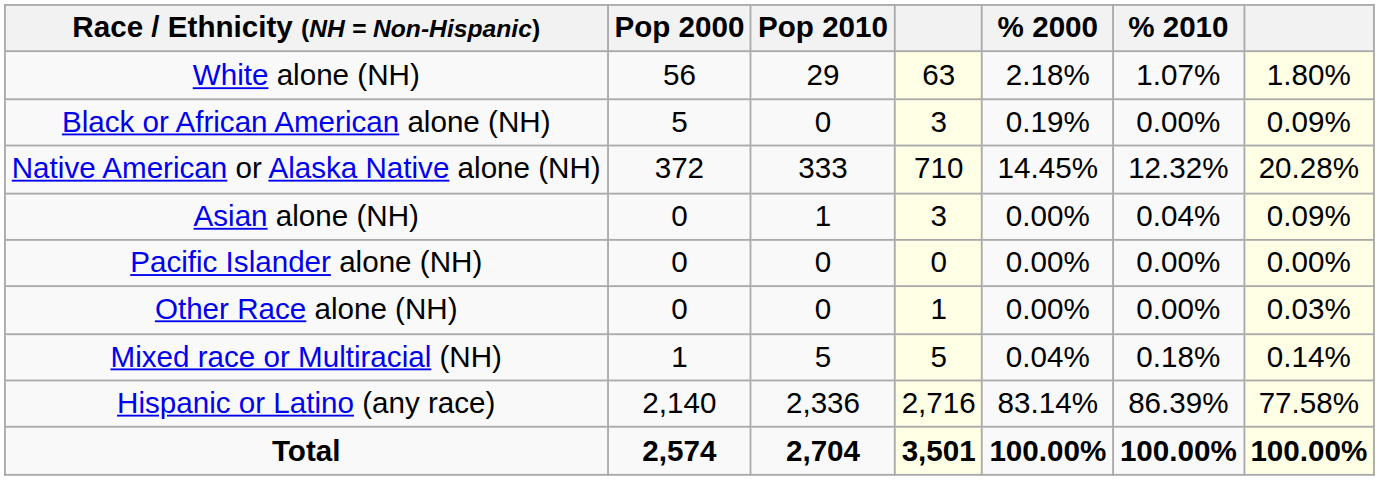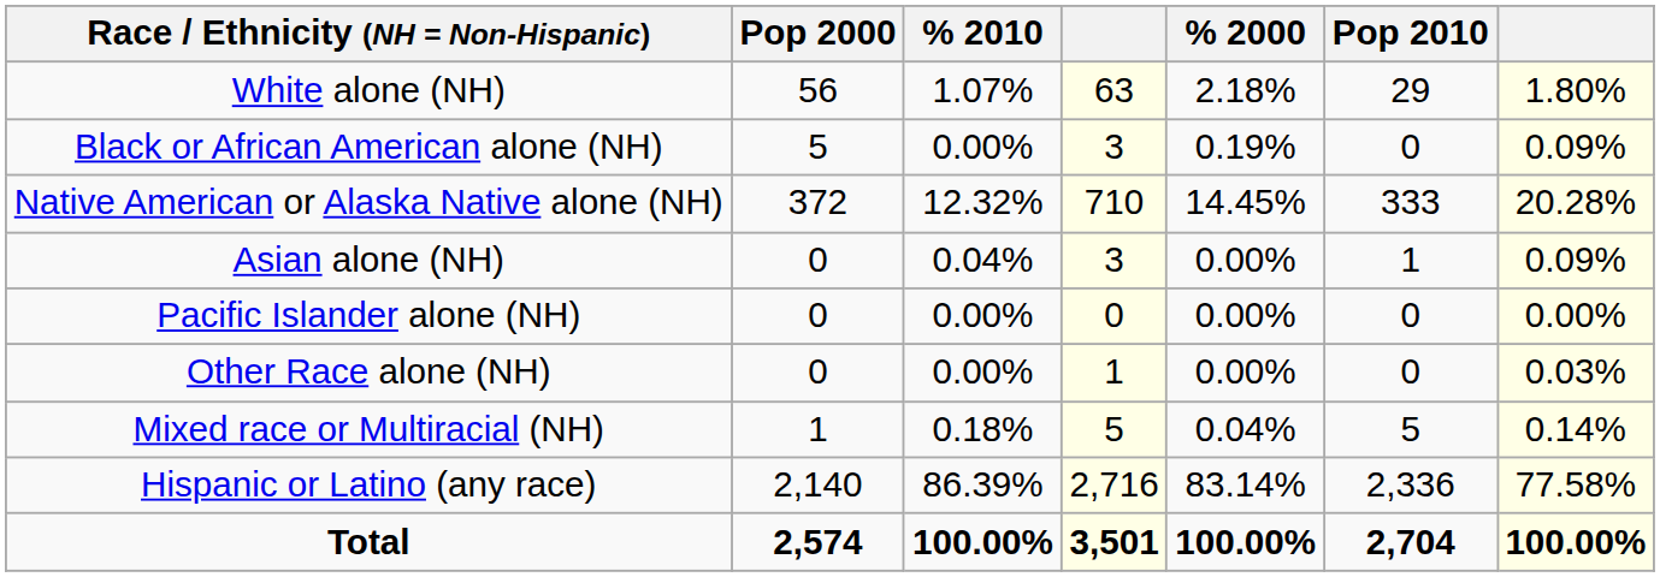columns swapped: Pop 2010 <-> % 2010
